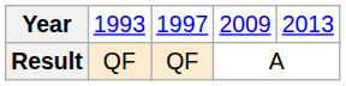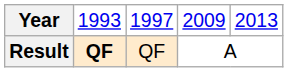Result | column 2: normal -> bold
